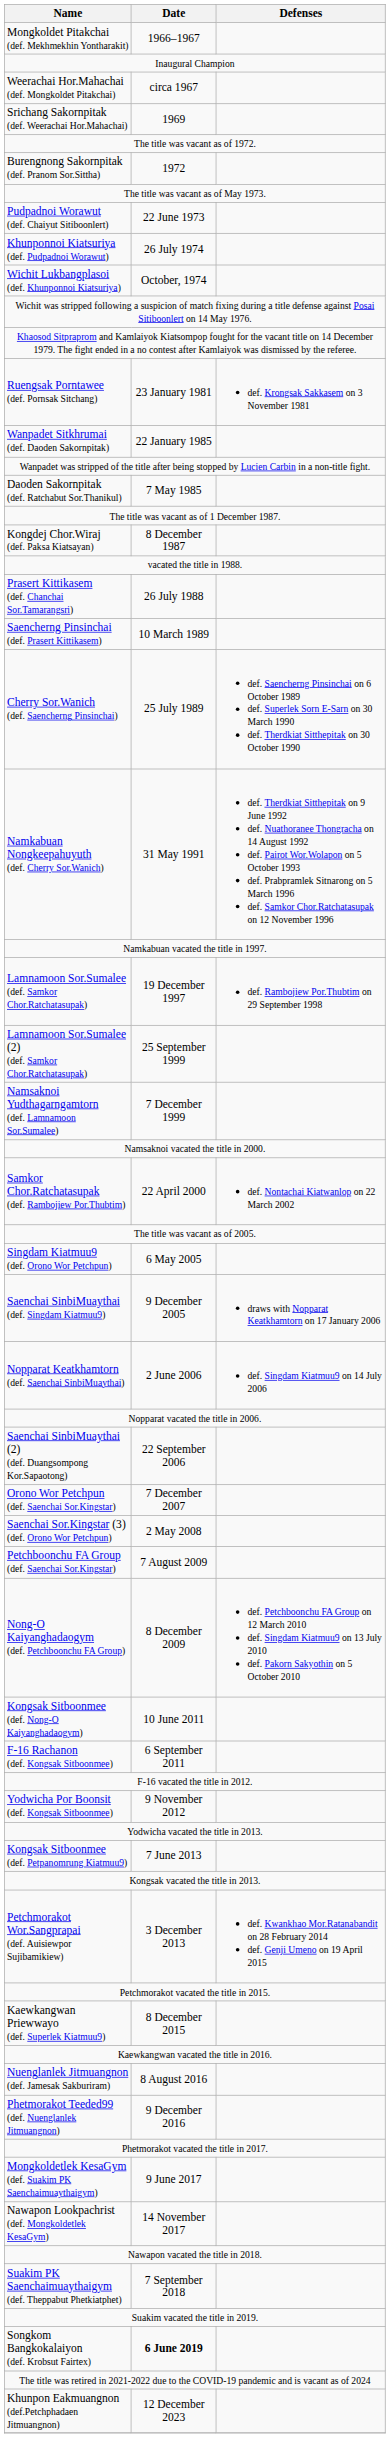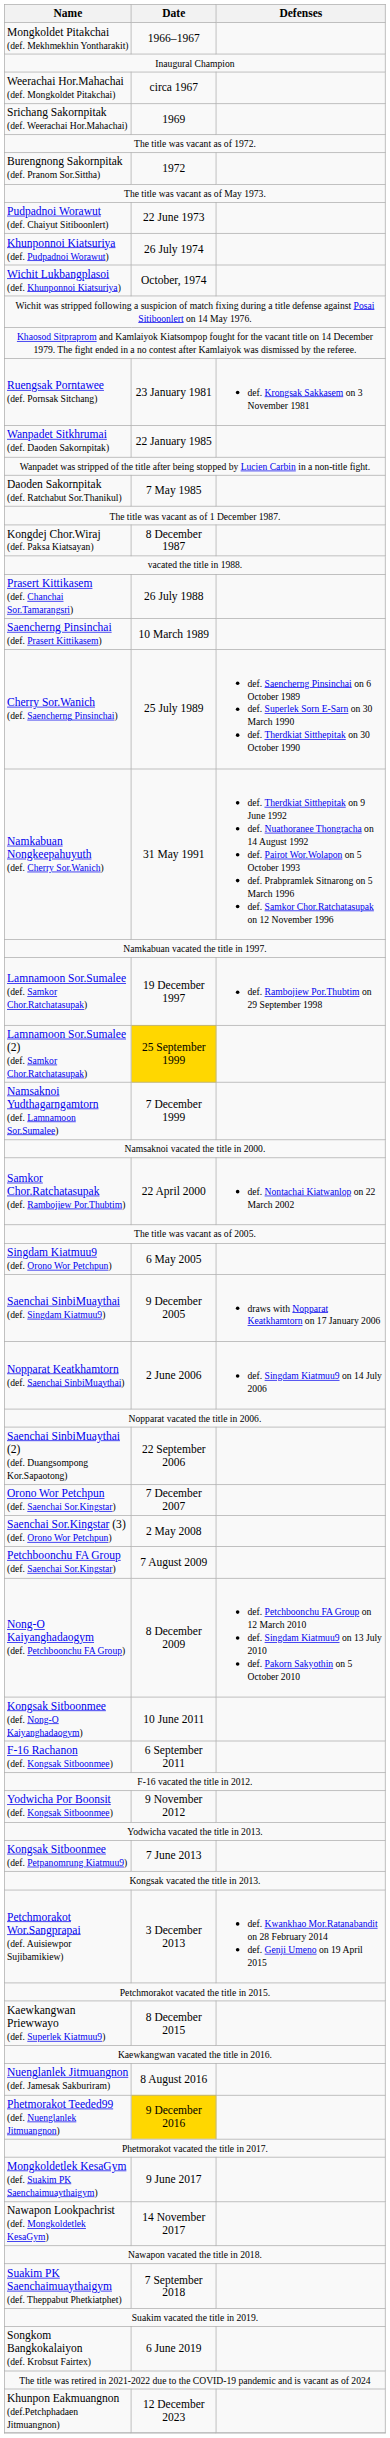Lamnamoon Sor.Sumalee (2) (def. Samkor Chor.Ratchatasupak) | Date: no background -> gold background
Phetmorakot Teeded99 (def. Nuenglanlek Jitmuangnon) | Date: no background -> gold background
Songkom Bangkokalaiyon (def. Krobsut Fairtex) | Date: bold -> normal
